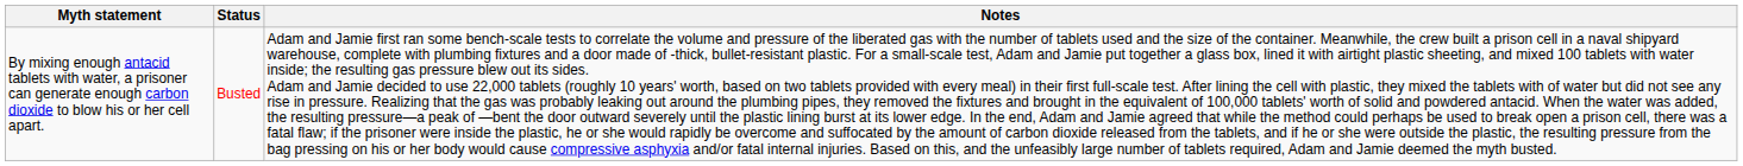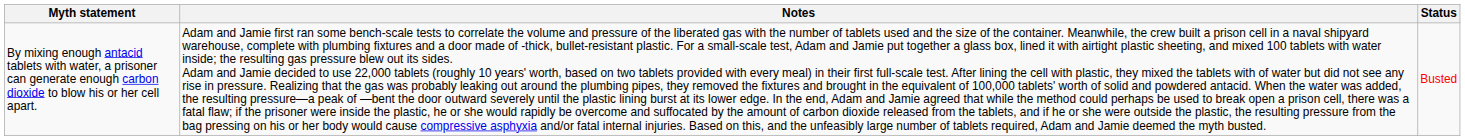columns swapped: Status <-> Notes
